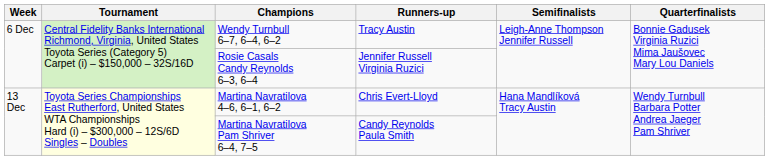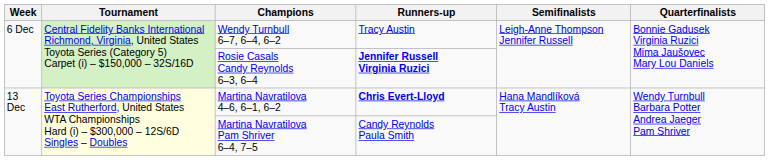Rosie Casals Candy Reynolds 6–3, 6–4 | Runners-up: normal -> bold
Martina Navratilova 4–6, 6–1, 6–2 | Runners-up: normal -> bold
